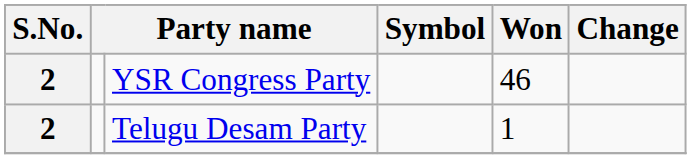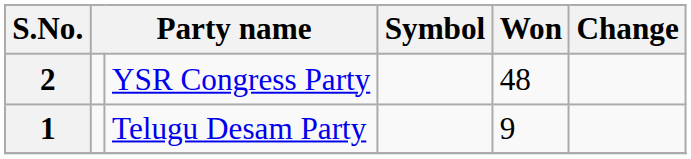YSR Congress Party | Won: 46 -> 48
Telugu Desam Party | S.No.: 2 -> 1
Telugu Desam Party | Won: 1 -> 9
